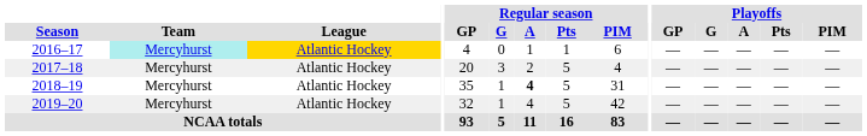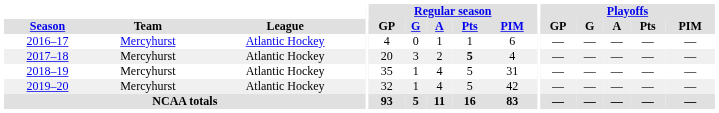2016–17 | Team: paleturquoise background -> no background
2016–17 | League: gold background -> no background
2017–18 | Regular season / Pts: normal -> bold
2018–19 | Regular season / A: bold -> normal
